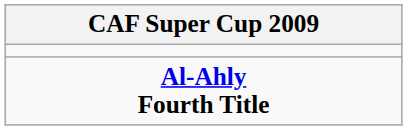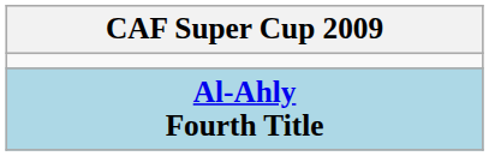row 3 | column 1: no background -> lightblue background
